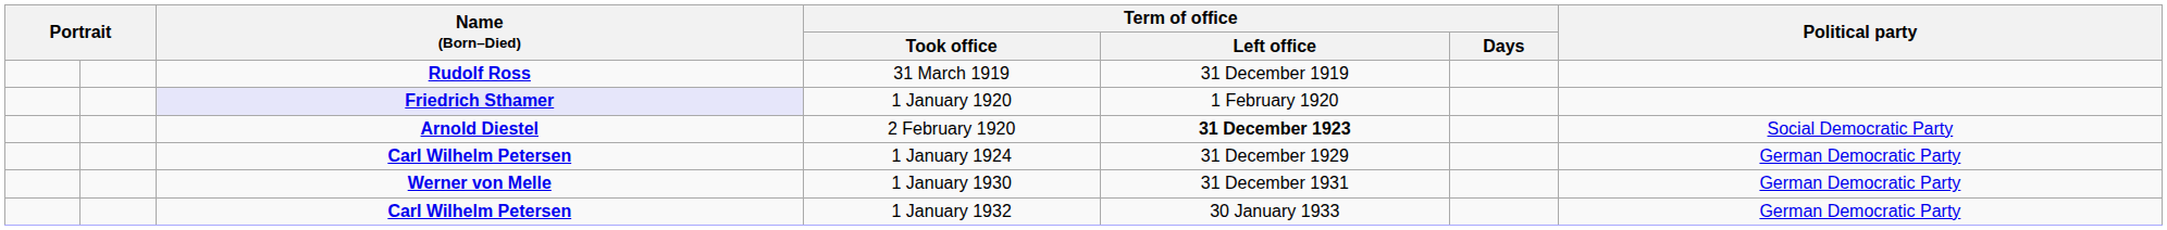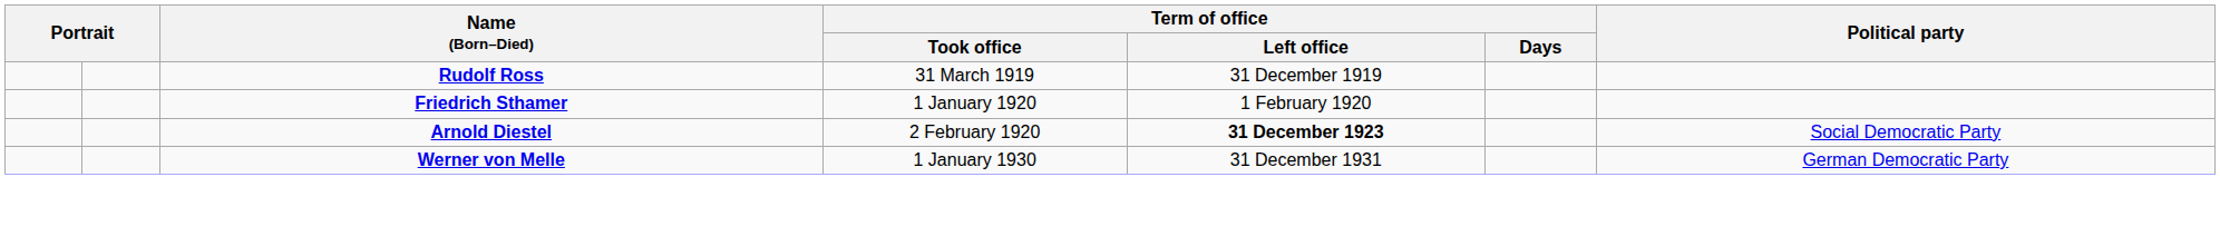1 January 1920 | Name (Born–Died): lavender background -> no background
- row: Carl Wilhelm Petersen | 1 January 1924 | 31 December 1929 | German Democratic Party
- row: Carl Wilhelm Petersen | 1 January 1932 | 30 January 1933 | German Democratic Party
